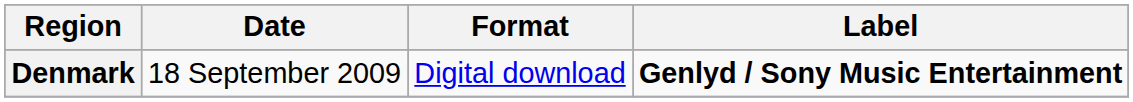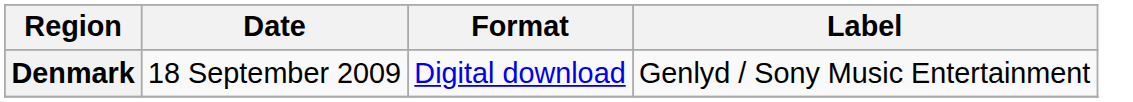Denmark | Label: bold -> normal
